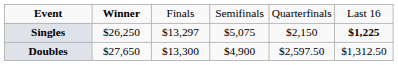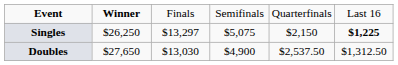Doubles | column 3: $13,300 -> $13,030
Doubles | column 5: $2,597.50 -> $2,537.50
